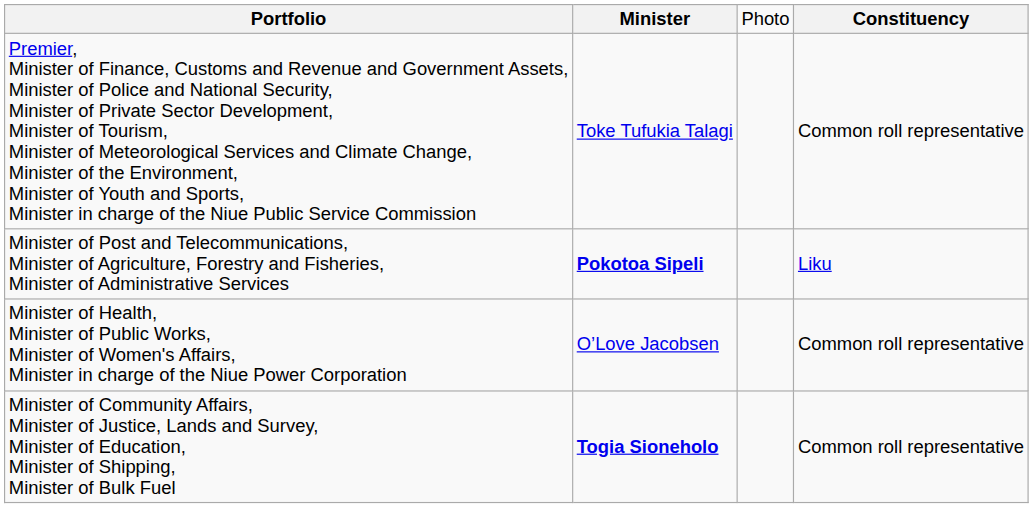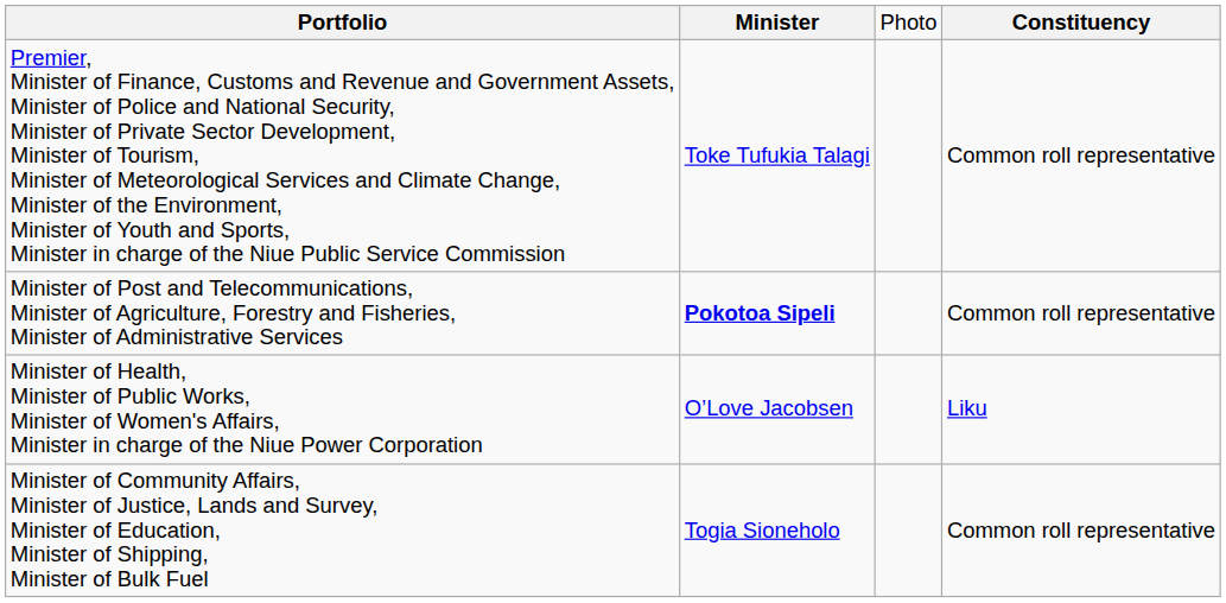row 3 | column 4: Liku -> Common roll representative
row 4 | column 4: Common roll representative -> Liku
row 5 | column 2: bold -> normal
